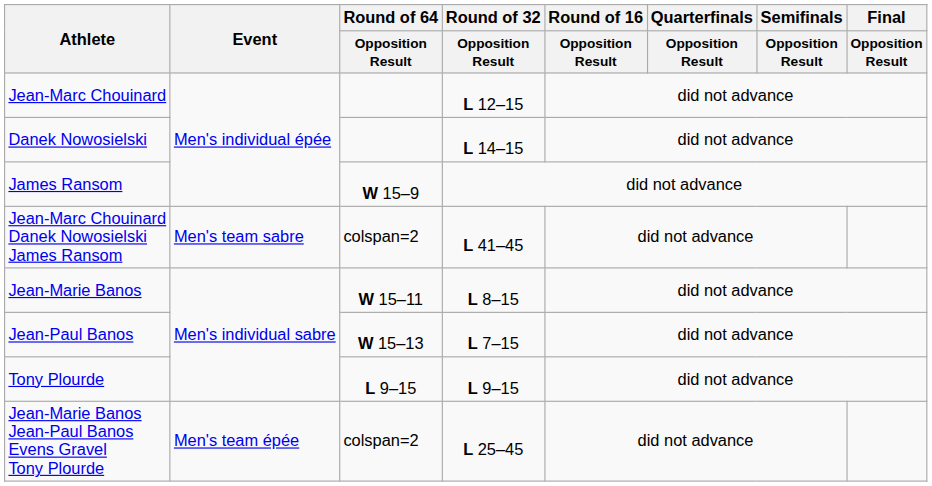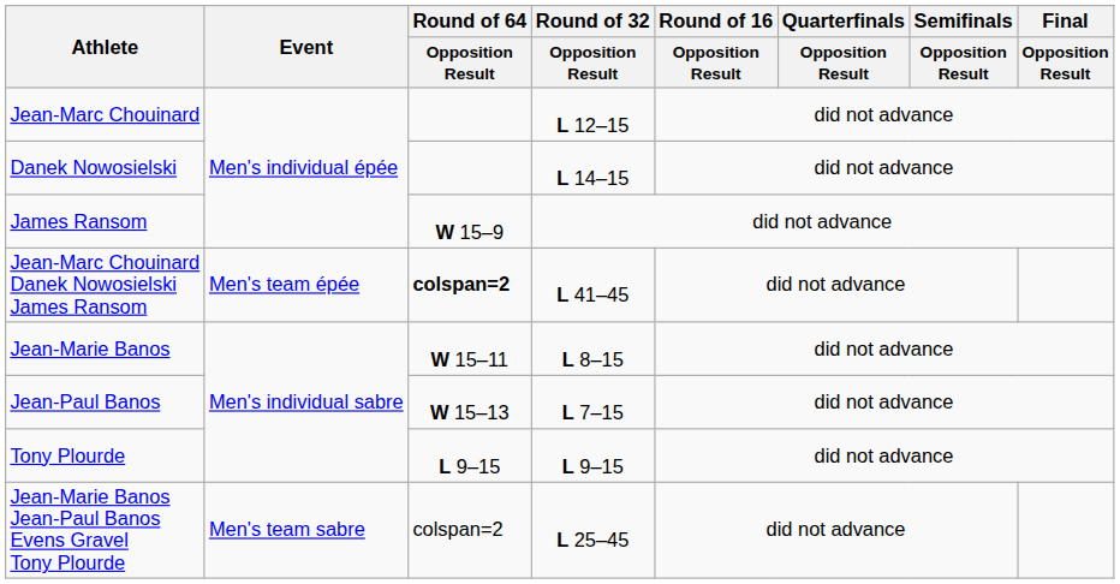Jean-Marc Chouinard Danek Nowosielski James Ransom | Event: Men's team sabre -> Men's team épée
Jean-Marc Chouinard Danek Nowosielski James Ransom | Round of 64 / Opposition Result: normal -> bold
Jean-Marie Banos Jean-Paul Banos Evens Gravel Tony Plourde | Event: Men's team épée -> Men's team sabre
